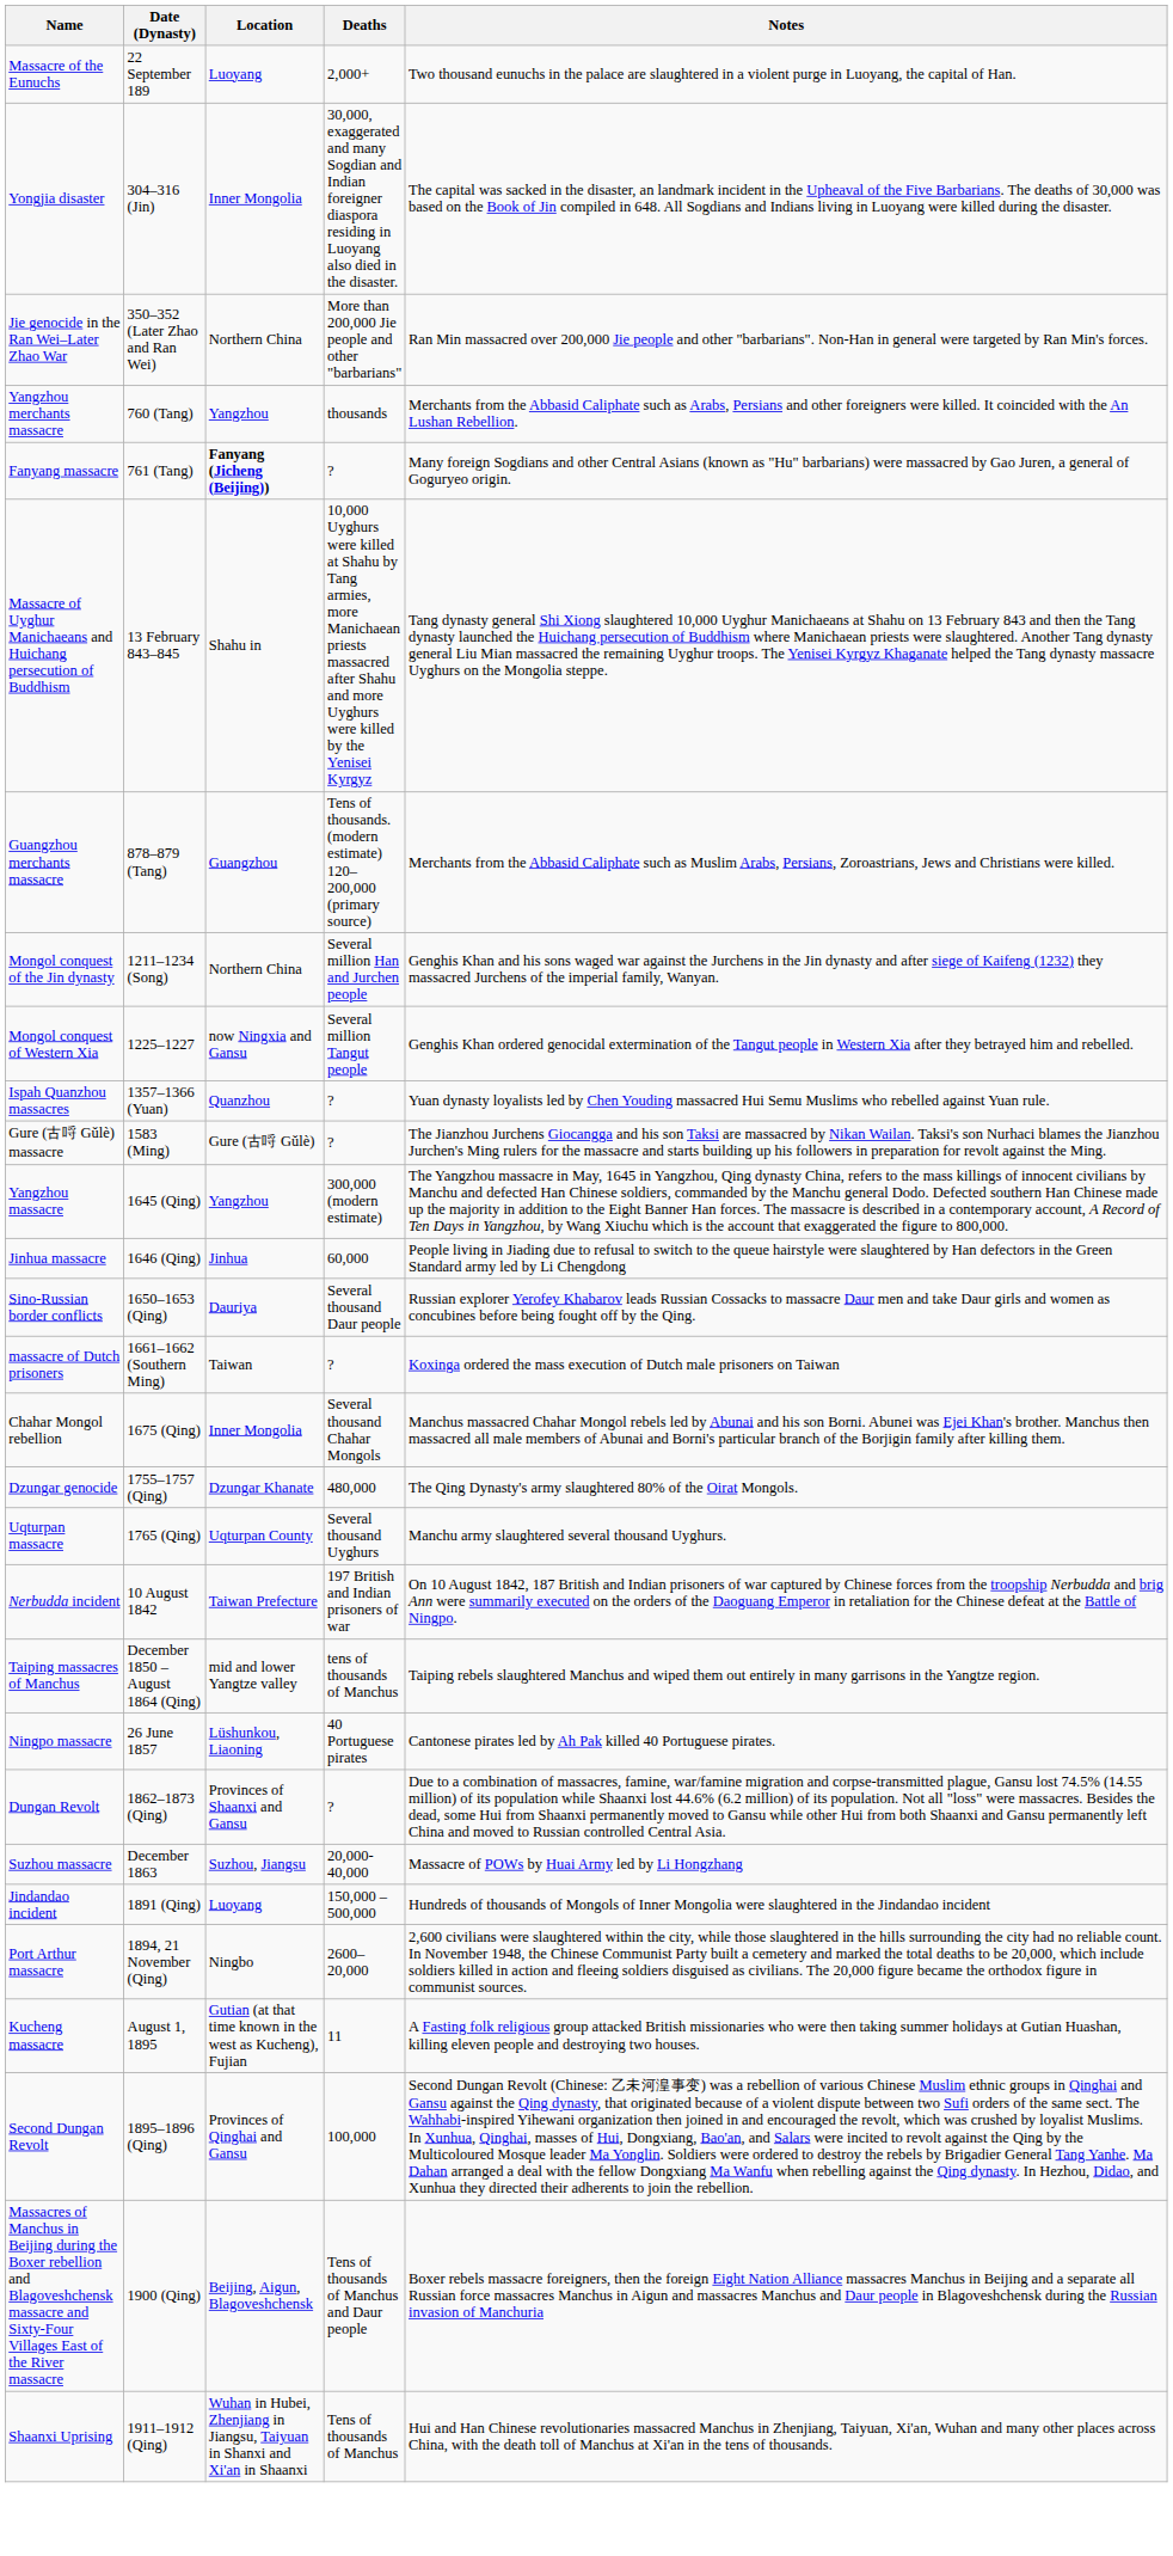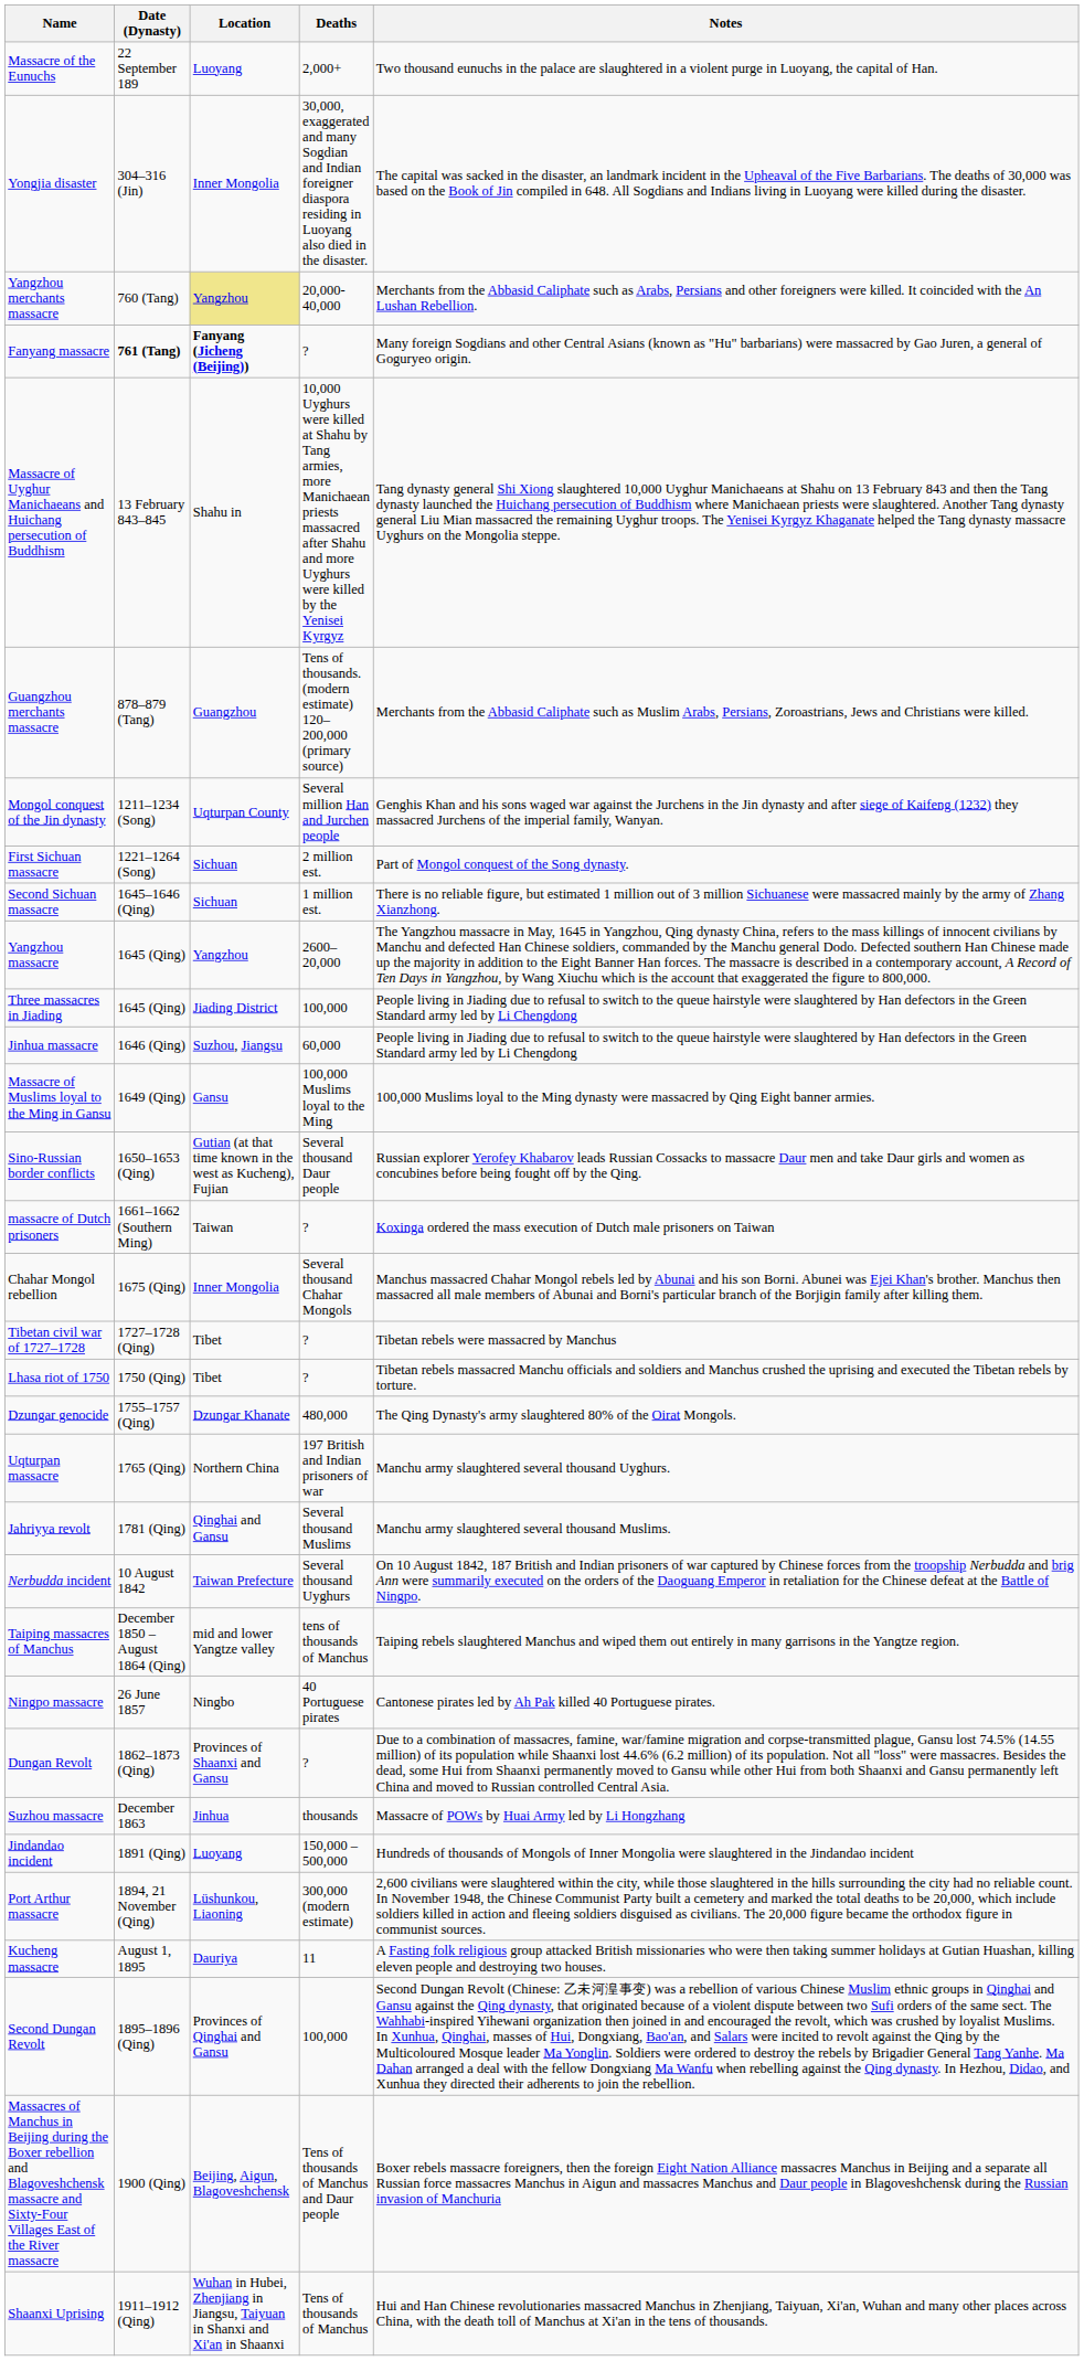- row: Jie genocide in the Ran Wei–Later Zhao War | 350–352 (Later Zhao and Ran Wei) | Northern China | More than 200,000 Jie people and other "barbarians" | Ran Min massacred over 200,000 Jie people and other "barbarians". Non-Han in general were targeted by Ran Min's forces.
Yangzhou merchants massacre | Location: no background -> khaki background
Yangzhou merchants massacre | Deaths: thousands -> 20,000-40,000
Fanyang massacre | Date (Dynasty): normal -> bold
Mongol conquest of the Jin dynasty | Location: Northern China -> Uqturpan County
- row: Mongol conquest of Western Xia | 1225–1227 | now Ningxia and Gansu | Several million Tangut people | Genghis Khan ordered genocidal extermination of the Tangut people in Western Xia after they betrayed him and rebelled.
+ row: First Sichuan massacre | 1221–1264 (Song) | Sichuan | 2 million est. | Part of Mongol conquest of the Song dynasty.
- row: Ispah Quanzhou massacres | 1357–1366 (Yuan) | Quanzhou | ? | Yuan dynasty loyalists led by Chen Youding massacred Hui Semu Muslims who rebelled against Yuan rule.
- row: Gure (古哷 Gǔlè) massacre | 1583 (Ming) | Gure (古哷 Gǔlè) | ? | The Jianzhou Jurchens Giocangga and his son Taksi are massacred by Nikan Wailan. Taksi's son Nurhaci blames the Jianzhou Jurchen's Ming rulers for the massacre and starts building up his followers in preparation for revolt against the Ming.
+ row: Second Sichuan massacre | 1645–1646 (Qing) | Sichuan | 1 million est. | There is no reliable figure, but estimated 1 million out of 3 million Sichuanese were massacred mainly by the army of Zhang Xianzhong.
Yangzhou massacre | Deaths: 300,000 (modern estimate) -> 2600–20,000
+ row: Three massacres in Jiading | 1645 (Qing) | Jiading District | 100,000 | People living in Jiading due to refusal to switch to the queue hairstyle were slaughtered by Han defectors in the Green Standard army led by Li Chengdong
Jinhua massacre | Location: Jinhua -> Suzhou, Jiangsu
+ row: Massacre of Muslims loyal to the Ming in Gansu | 1649 (Qing) | Gansu | 100,000 Muslims loyal to the Ming | 100,000 Muslims loyal to the Ming dynasty were massacred by Qing Eight banner armies.
Sino-Russian border conflicts | Location: Dauriya -> Gutian (at that time known in the west as Kucheng), Fujian
+ row: Tibetan civil war of 1727–1728 | 1727–1728 (Qing) | Tibet | ? | Tibetan rebels were massacred by Manchus
+ row: Lhasa riot of 1750 | 1750 (Qing) | Tibet | ? | Tibetan rebels massacred Manchu officials and soldiers and Manchus crushed the uprising and executed the Tibetan rebels by torture.
Uqturpan massacre | Location: Uqturpan County -> Northern China
Uqturpan massacre | Deaths: Several thousand Uyghurs -> 197 British and Indian prisoners of war
+ row: Jahriyya revolt | 1781 (Qing) | Qinghai and Gansu | Several thousand Muslims | Manchu army slaughtered several thousand Muslims.
Nerbudda incident | Deaths: 197 British and Indian prisoners of war -> Several thousand Uyghurs
Ningpo massacre | Location: Lüshunkou, Liaoning -> Ningbo
Suzhou massacre | Location: Suzhou, Jiangsu -> Jinhua
Suzhou massacre | Deaths: 20,000-40,000 -> thousands
Port Arthur massacre | Location: Ningbo -> Lüshunkou, Liaoning
Port Arthur massacre | Deaths: 2600–20,000 -> 300,000 (modern estimate)
Kucheng massacre | Location: Gutian (at that time known in the west as Kucheng), Fujian -> Dauriya
